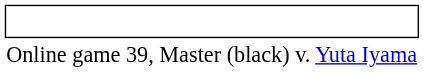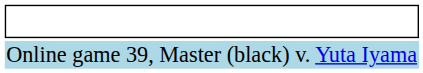row 1 | column 1: no background -> lightblue background
